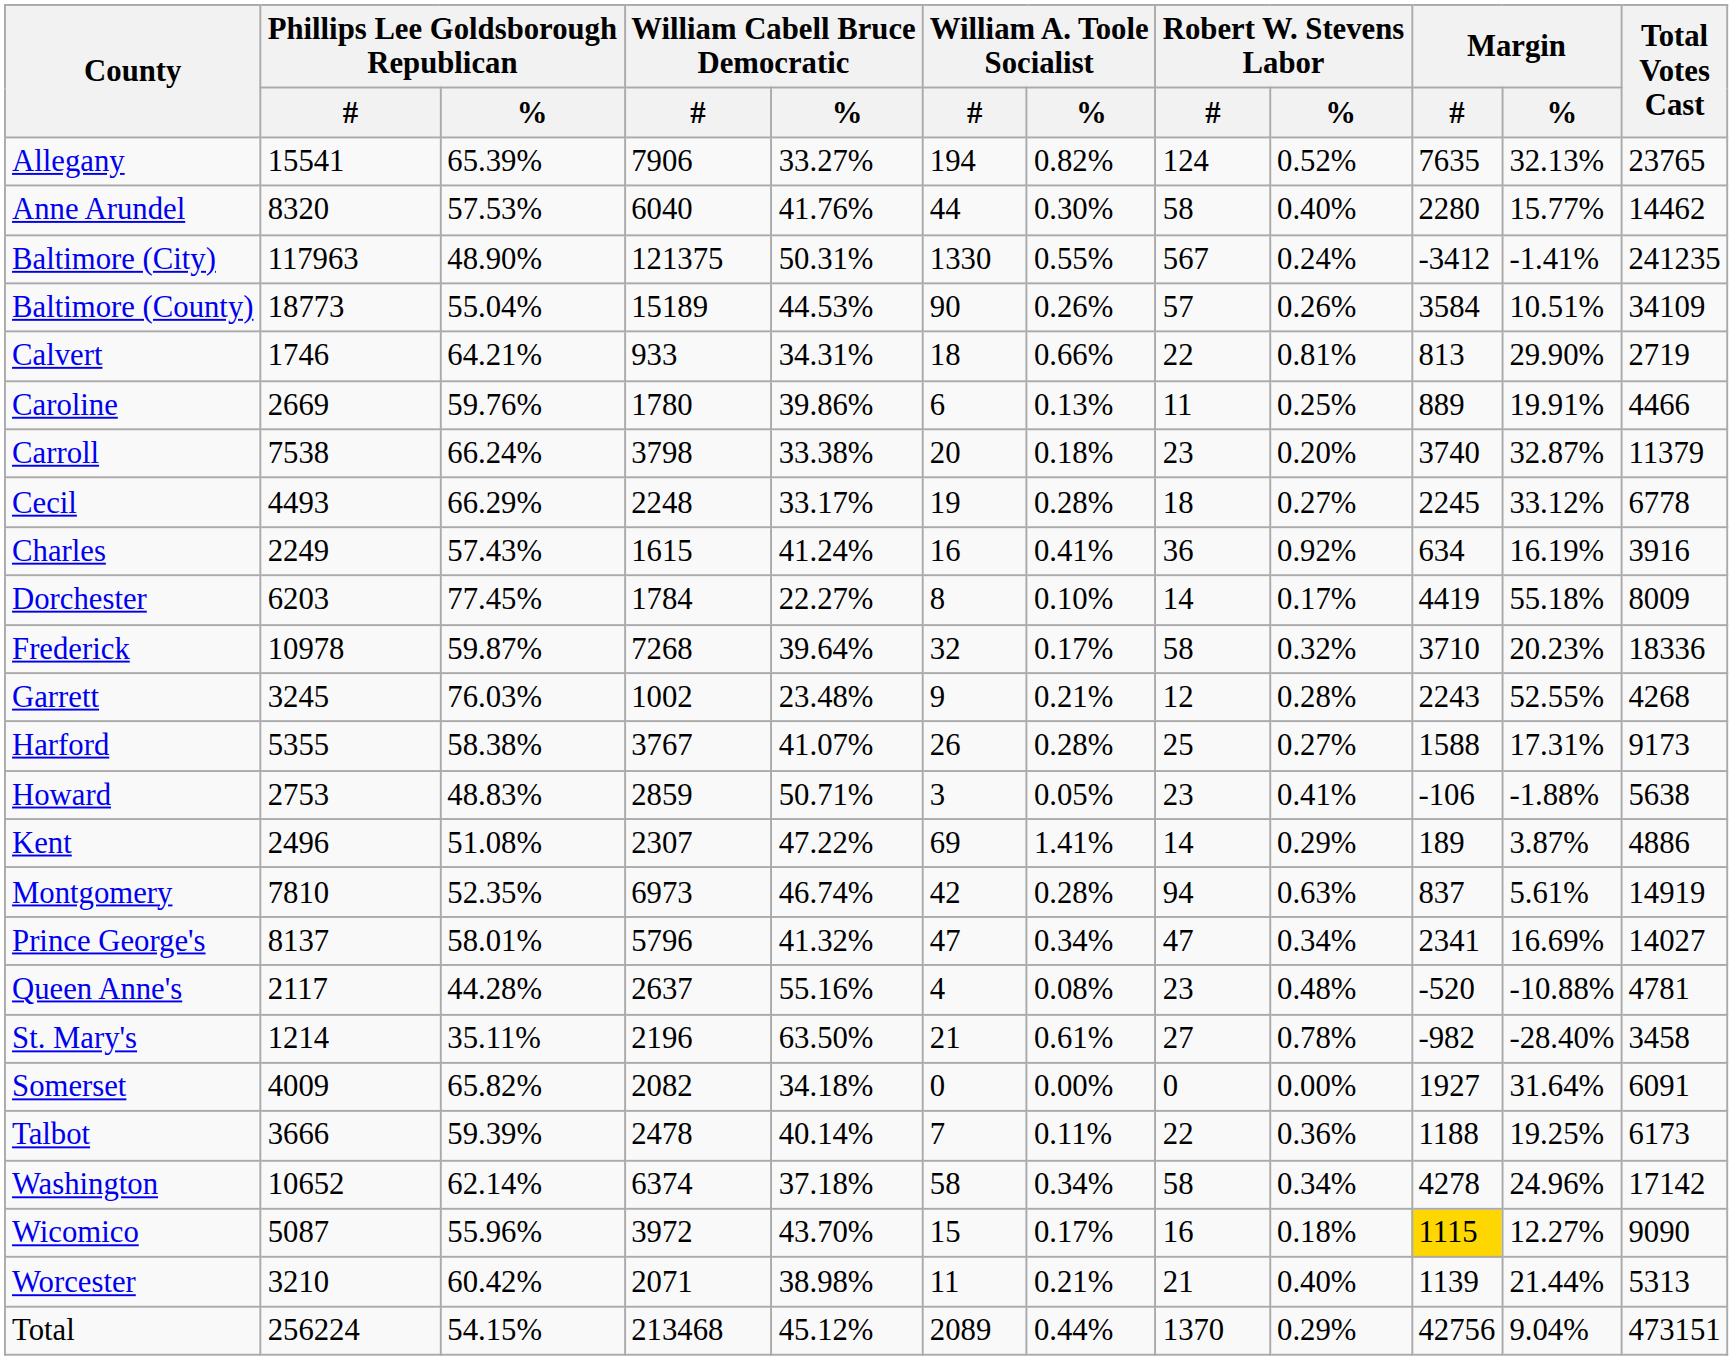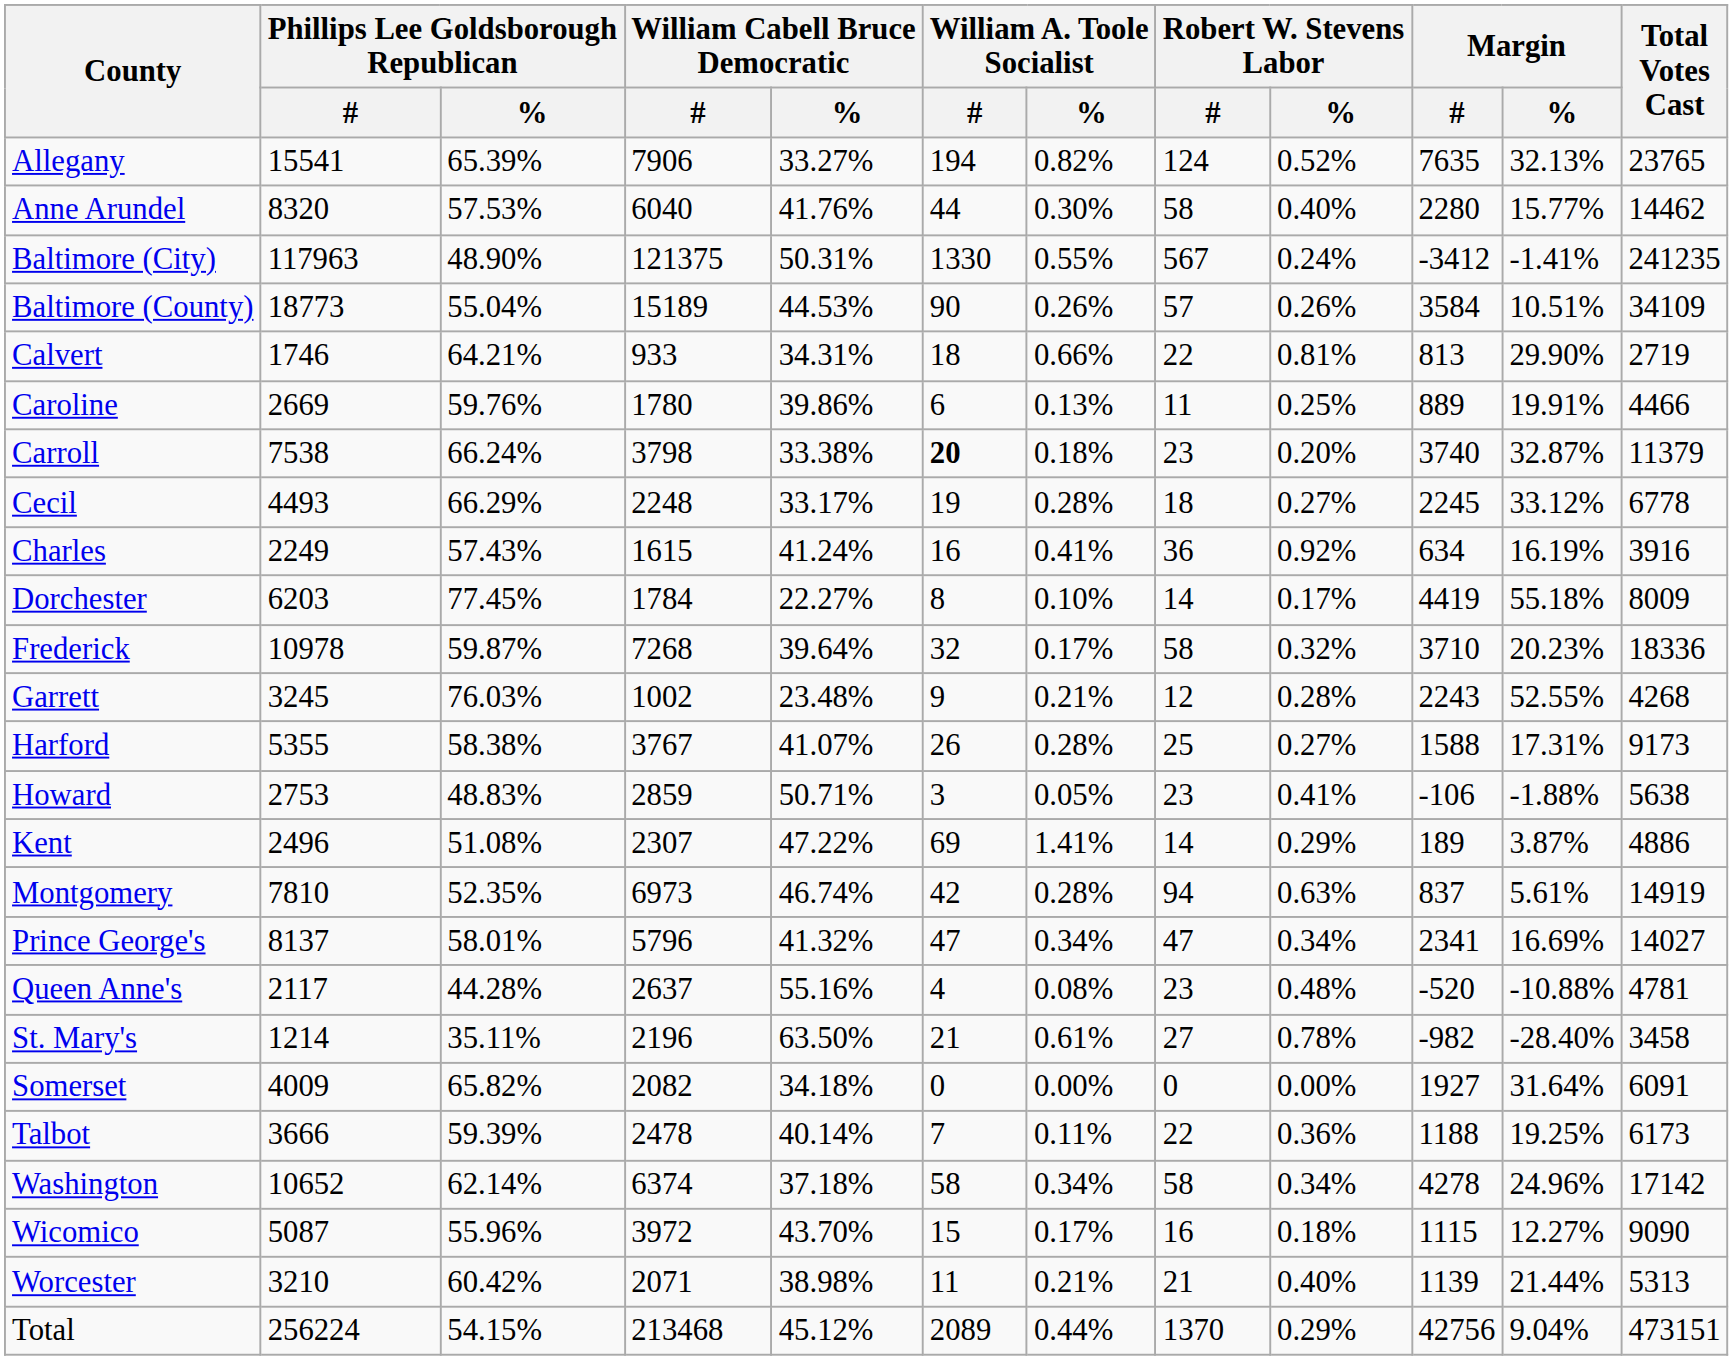Carroll | William A. Toole Socialist / #: normal -> bold
Wicomico | Margin / #: gold background -> no background
